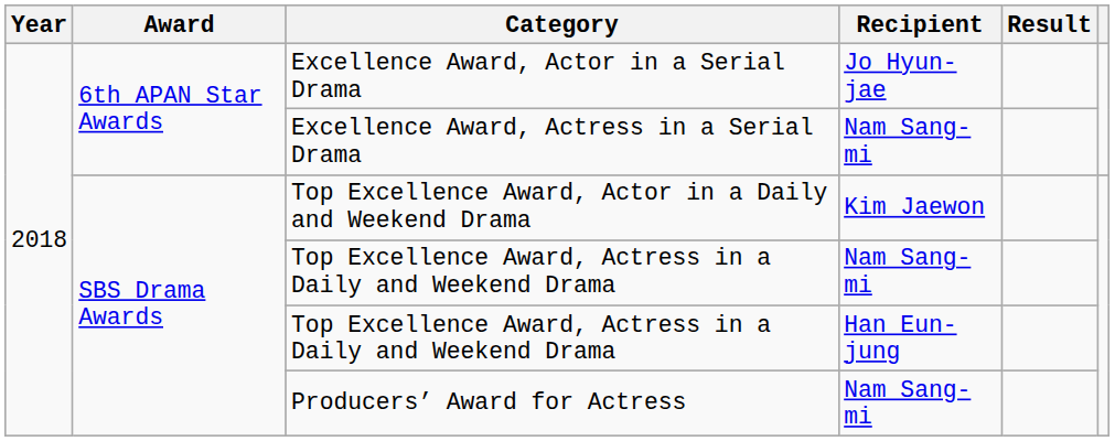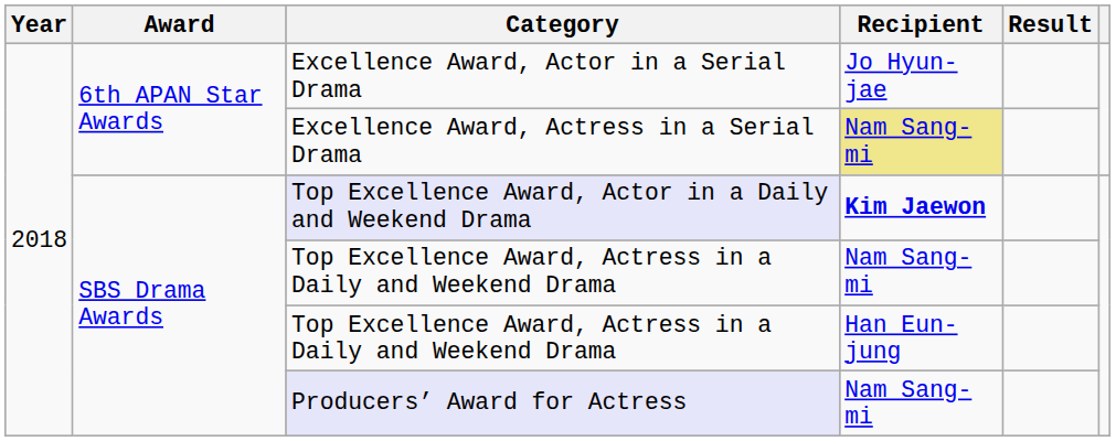Excellence Award, Actress in a Serial Drama | Recipient: no background -> khaki background
Top Excellence Award, Actor in a Daily and Weekend Drama | Category: no background -> lavender background
Top Excellence Award, Actor in a Daily and Weekend Drama | Recipient: normal -> bold
Producers’ Award for Actress | Category: no background -> lavender background
